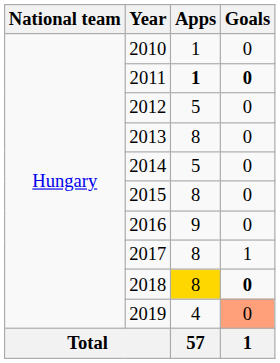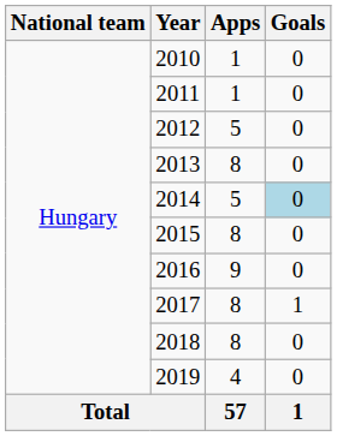2011 | Apps: bold -> normal
2011 | Goals: bold -> normal
2014 | Goals: no background -> lightblue background
2018 | Apps: gold background -> no background
2018 | Goals: bold -> normal
2019 | Goals: lightsalmon background -> no background
